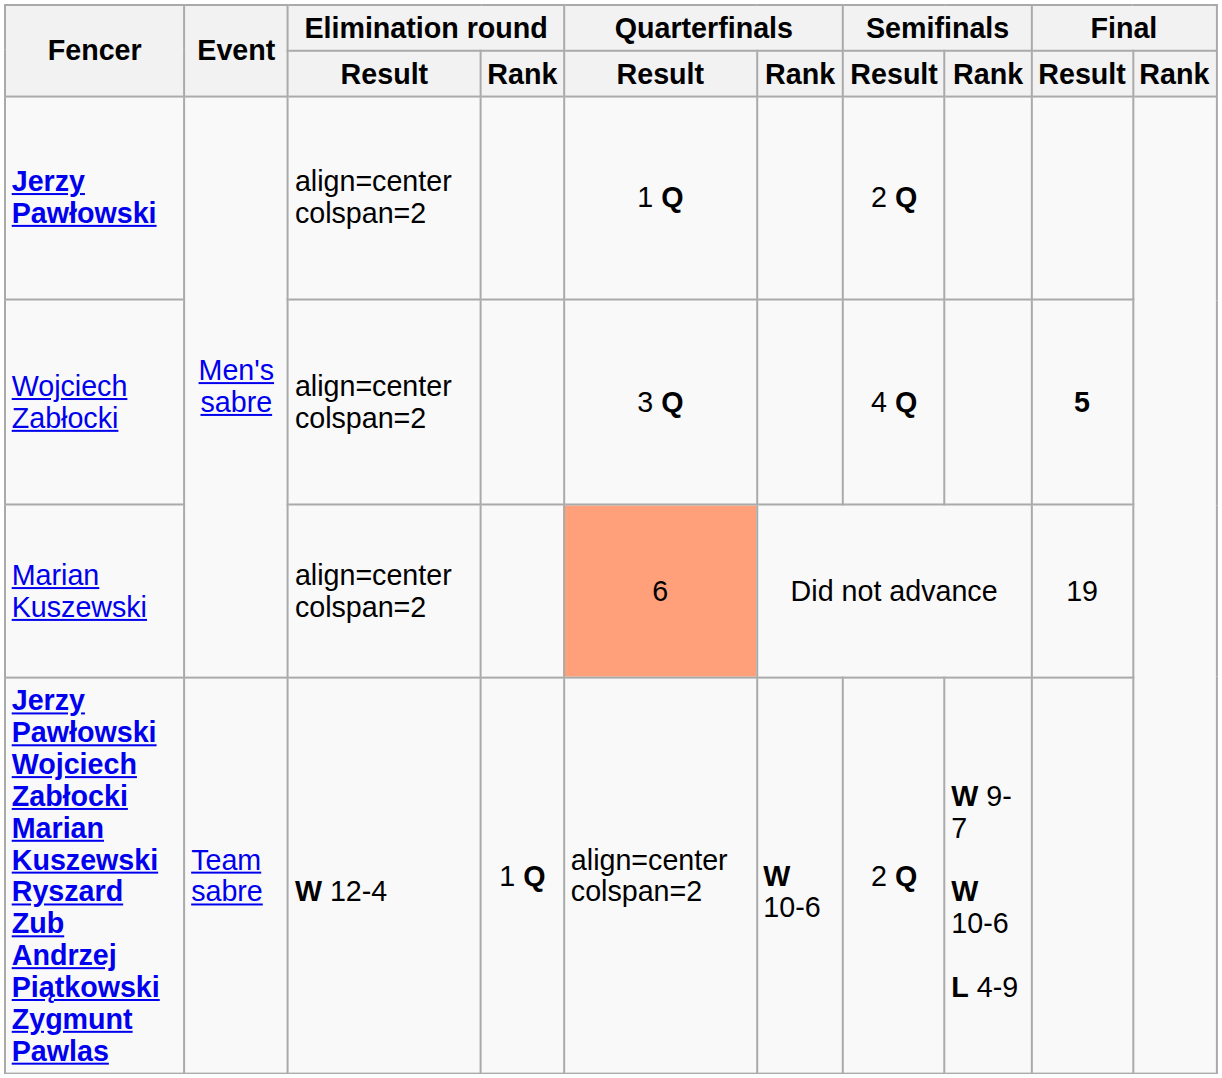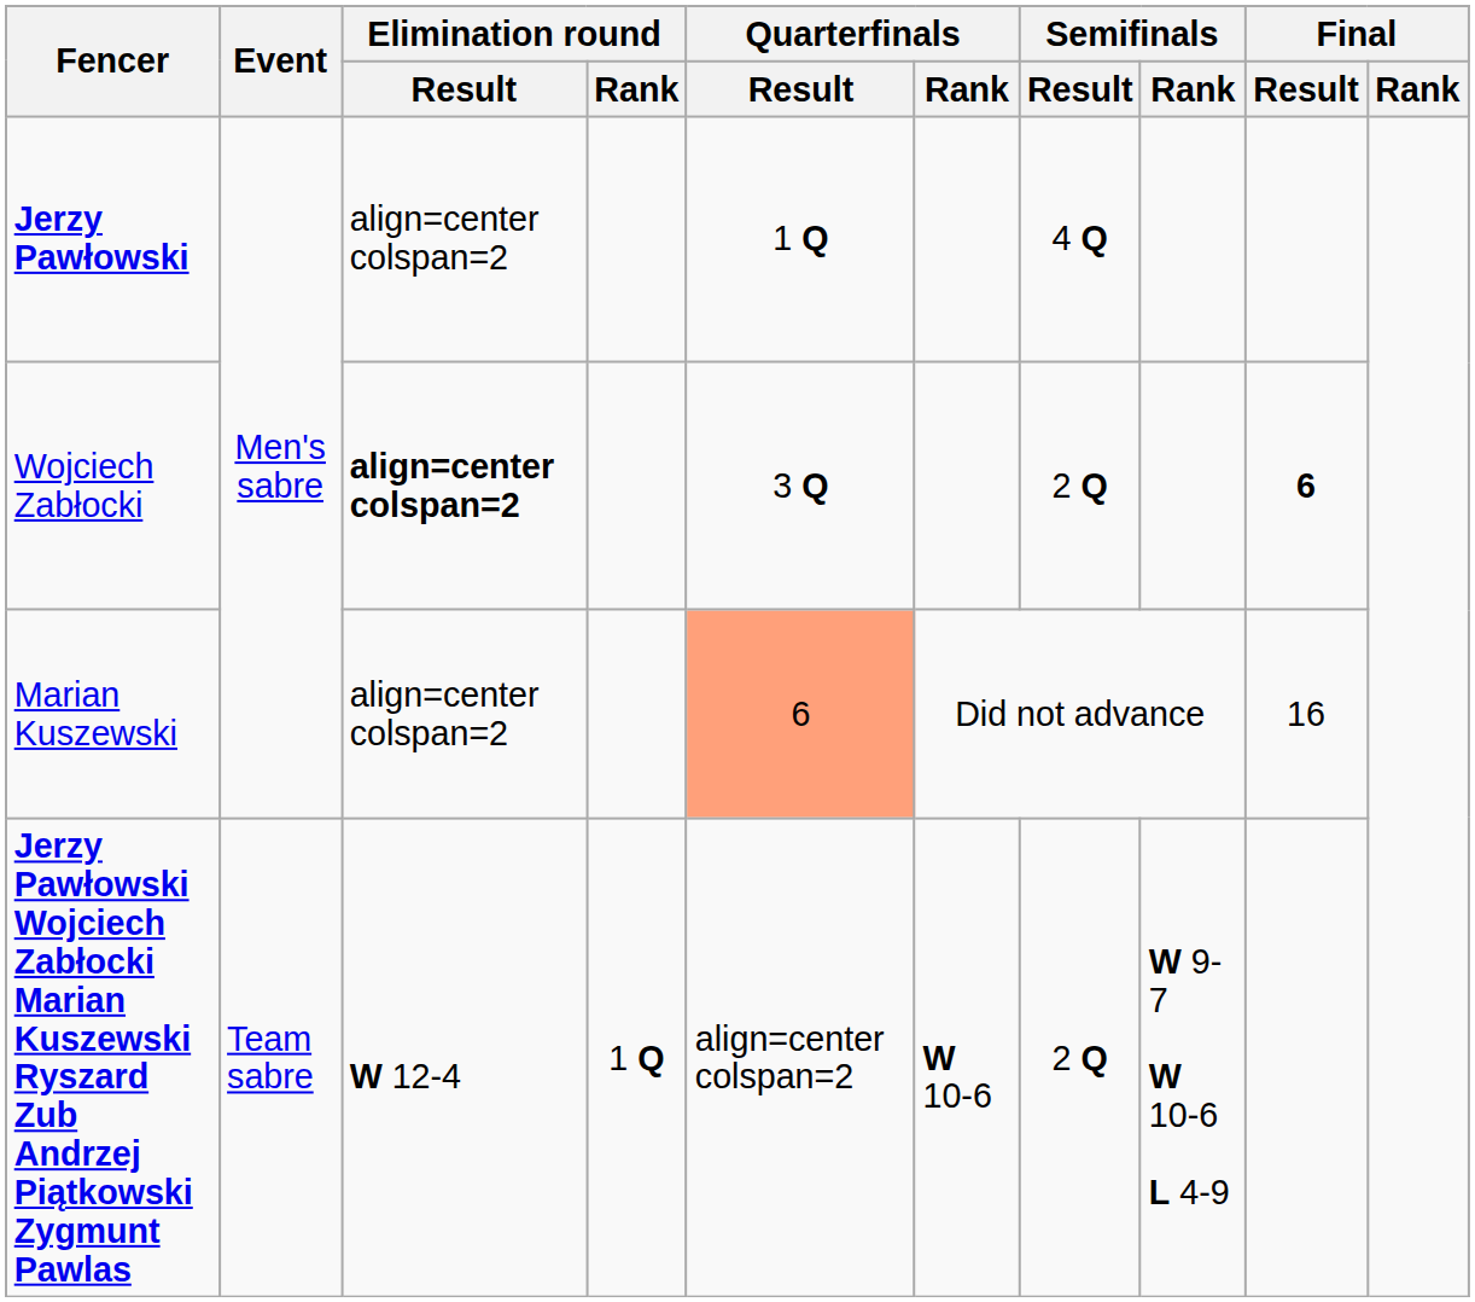Jerzy Pawłowski | Semifinals / Result: 2 Q -> 4 Q
Wojciech Zabłocki | Elimination round / Result: normal -> bold
Wojciech Zabłocki | Semifinals / Result: 4 Q -> 2 Q
Wojciech Zabłocki | Final / Result: 5 -> 6
Marian Kuszewski | Final / Result: 19 -> 16
